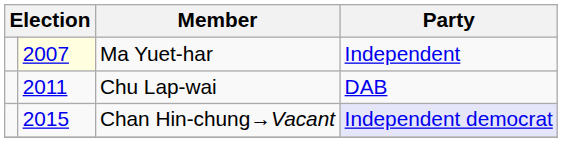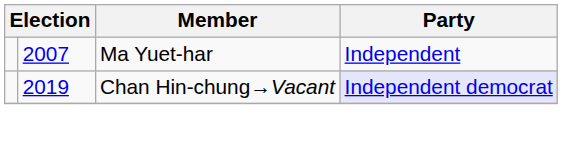Ma Yuet-har | column 2: lightyellow background -> no background
- row: 2011 | Chu Lap-wai | DAB
Chan Hin-chung→Vacant | column 2: 2015 -> 2019
